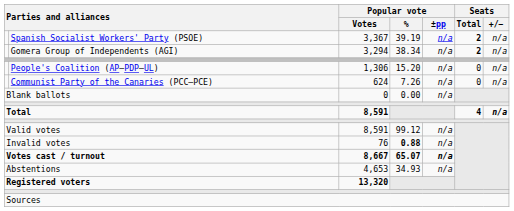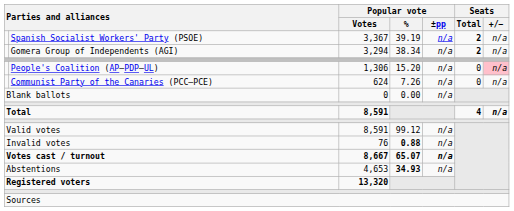People's Coalition (AP–PDP–UL) | Seats / +/−: no background -> pink background
Abstentions | Popular vote / %: normal -> bold
